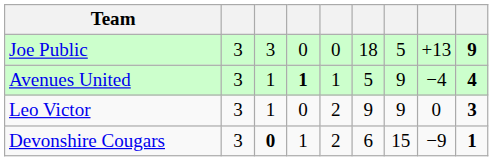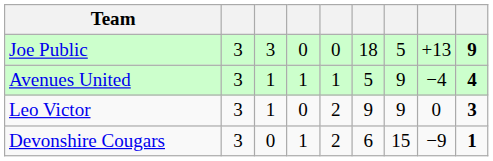Avenues United | column 4: bold -> normal
Devonshire Cougars | column 3: bold -> normal
